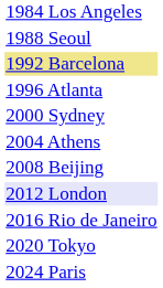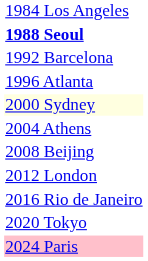1988 Seoul | column 1: normal -> bold
1992 Barcelona | column 1: khaki background -> no background
2000 Sydney | column 1: no background -> lightyellow background
2012 London | column 1: lavender background -> no background
2024 Paris | column 1: no background -> pink background
